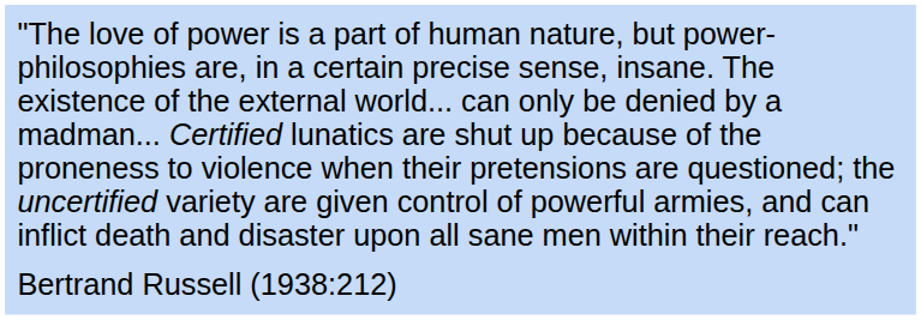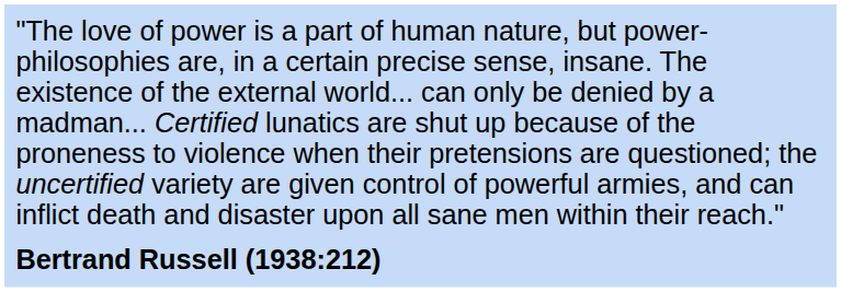row 2 | column 1: normal -> bold
